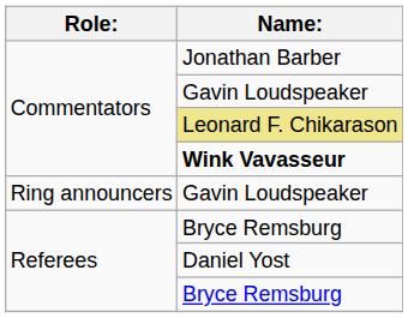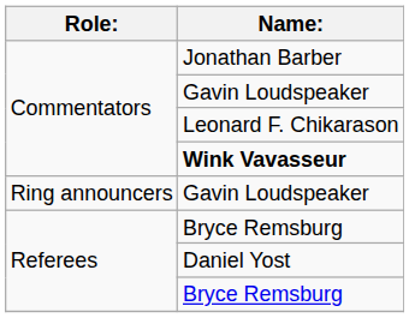row 4 | Name:: khaki background -> no background
